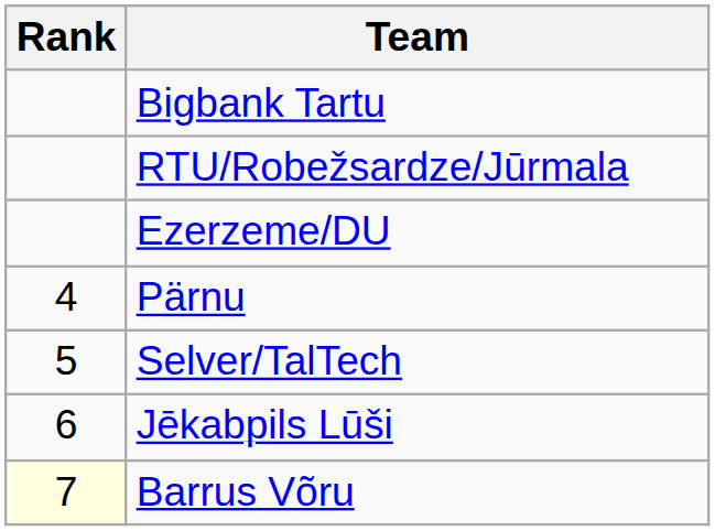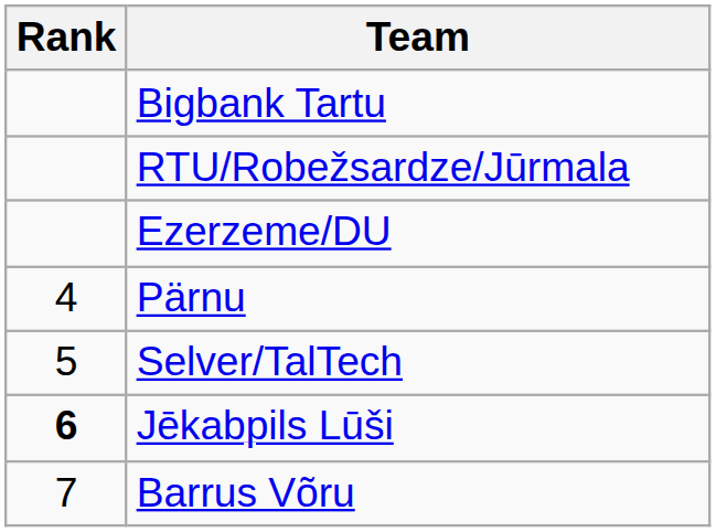Jēkabpils Lūši | Rank: normal -> bold
Barrus Võru | Rank: lightyellow background -> no background
